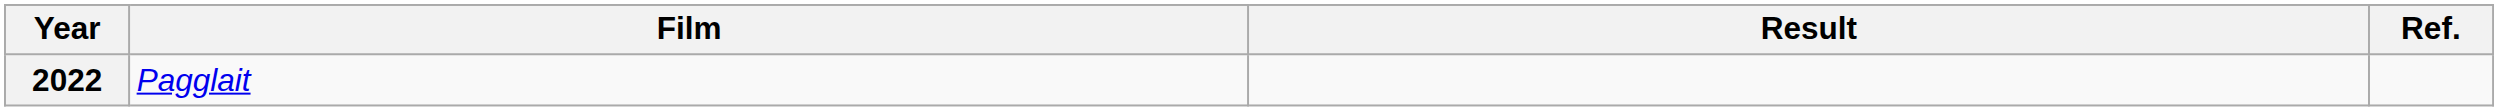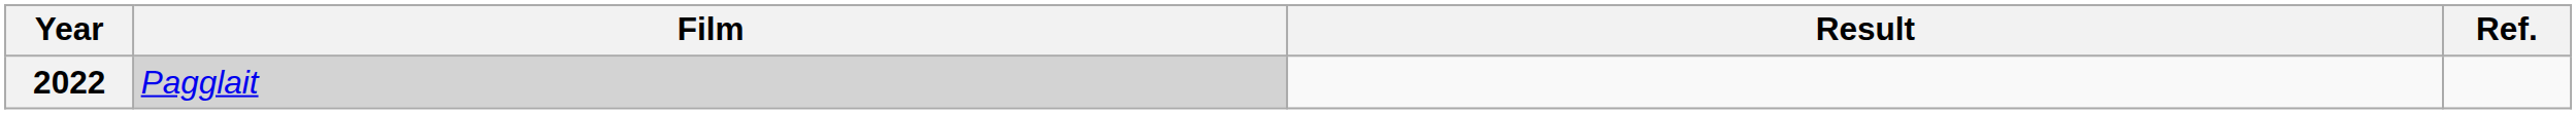2022 | Film: no background -> lightgrey background
